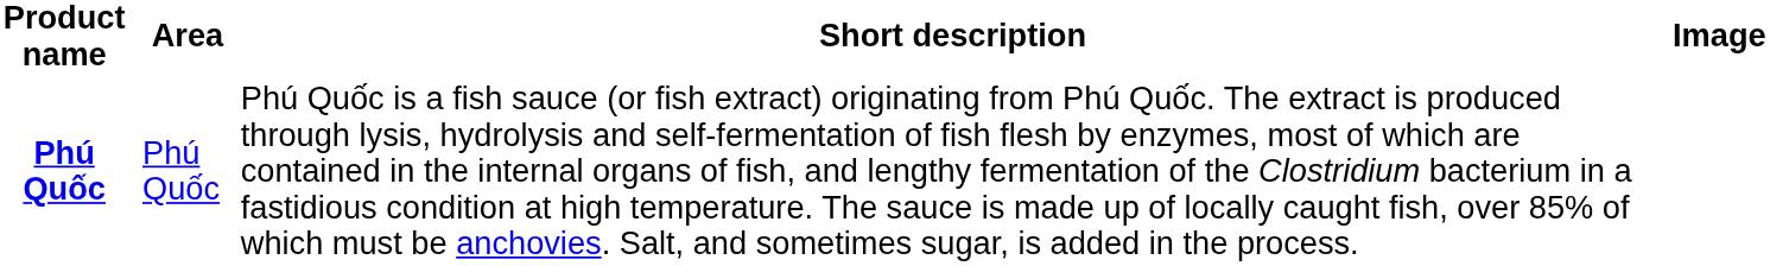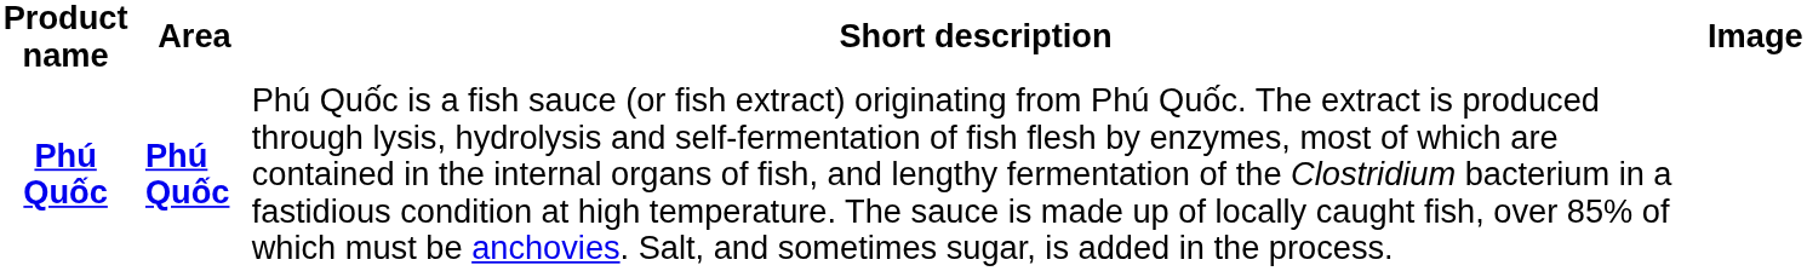row 2 | Area: normal -> bold
